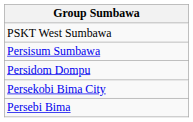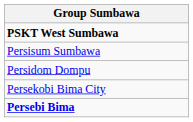row 2 | column 1: normal -> bold
row 6 | column 1: normal -> bold
